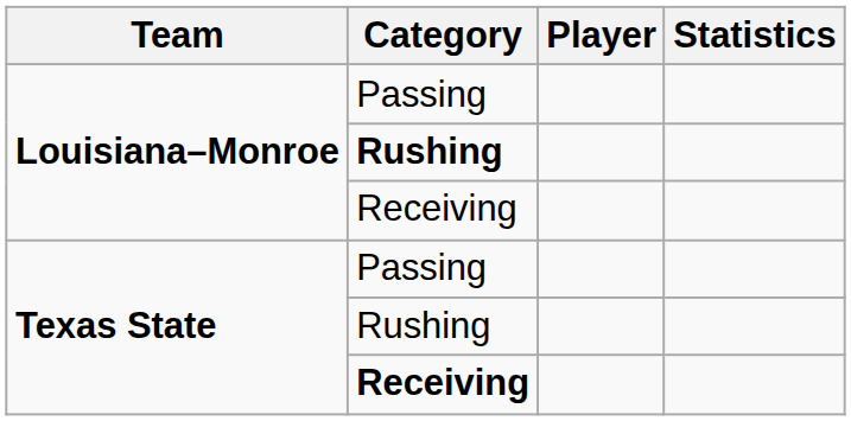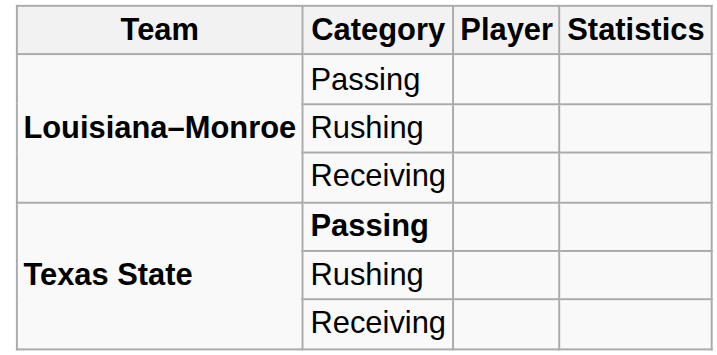Louisiana–Monroe / Rushing | Category: bold -> normal
Texas State / Passing | Category: normal -> bold
Texas State / Receiving | Category: bold -> normal
